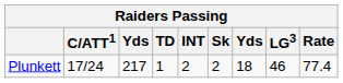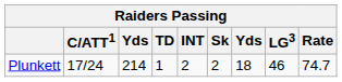Plunkett | column 3: 217 -> 214
Plunkett | Rate: 77.4 -> 74.7
